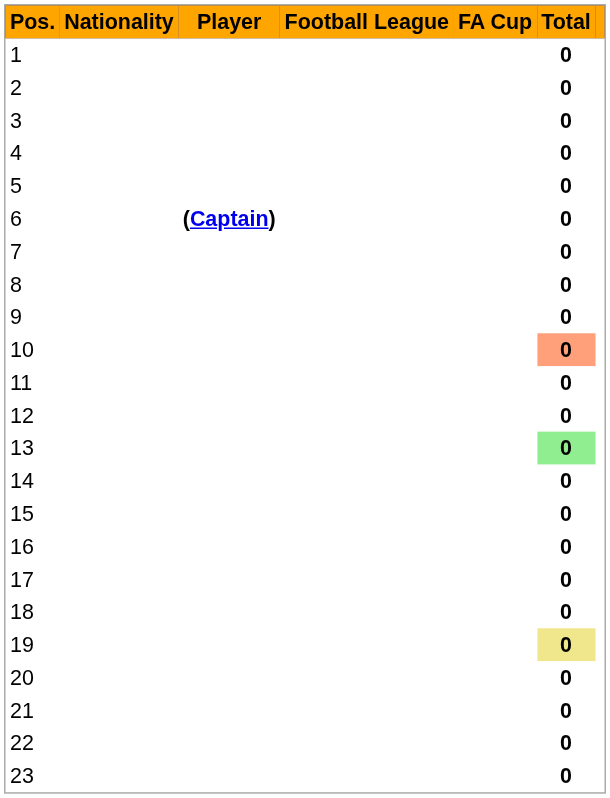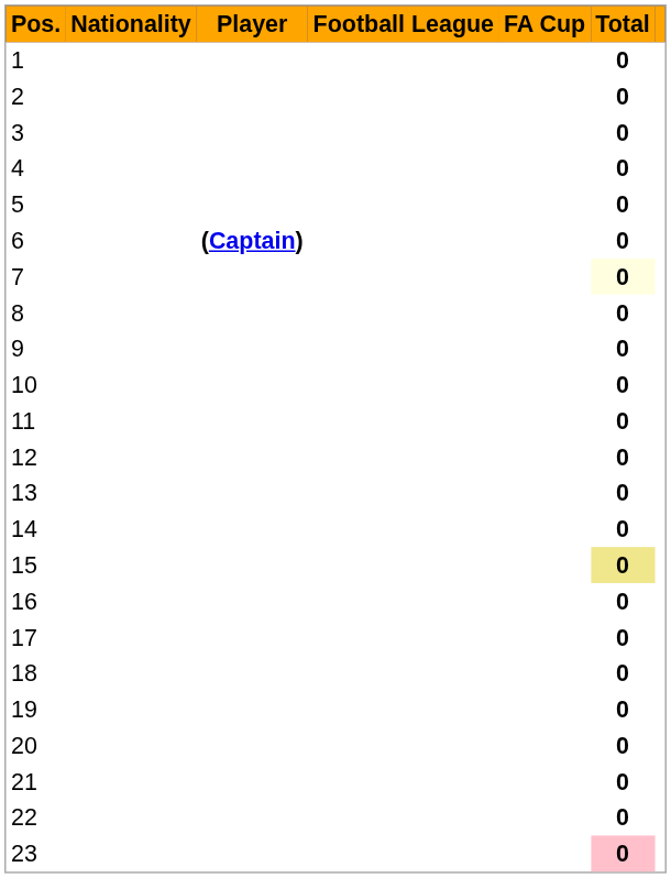7 | Total: no background -> lightyellow background
10 | Total: lightsalmon background -> no background
13 | Total: lightgreen background -> no background
15 | Total: no background -> khaki background
19 | Total: khaki background -> no background
23 | Total: no background -> pink background
